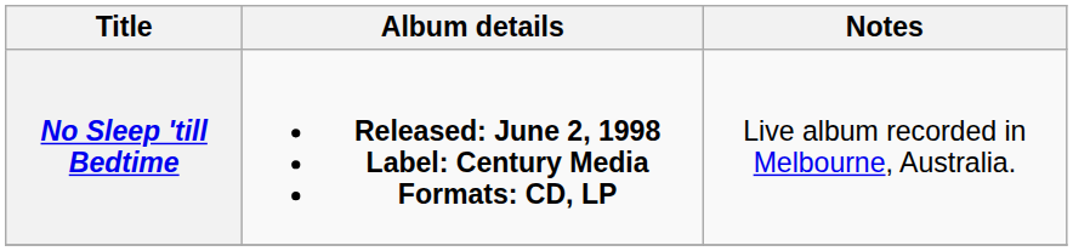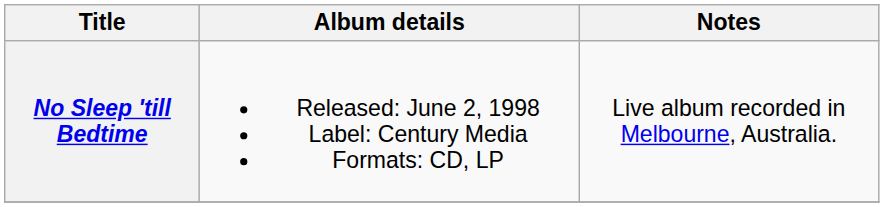No Sleep 'till Bedtime | Album details: bold -> normal
